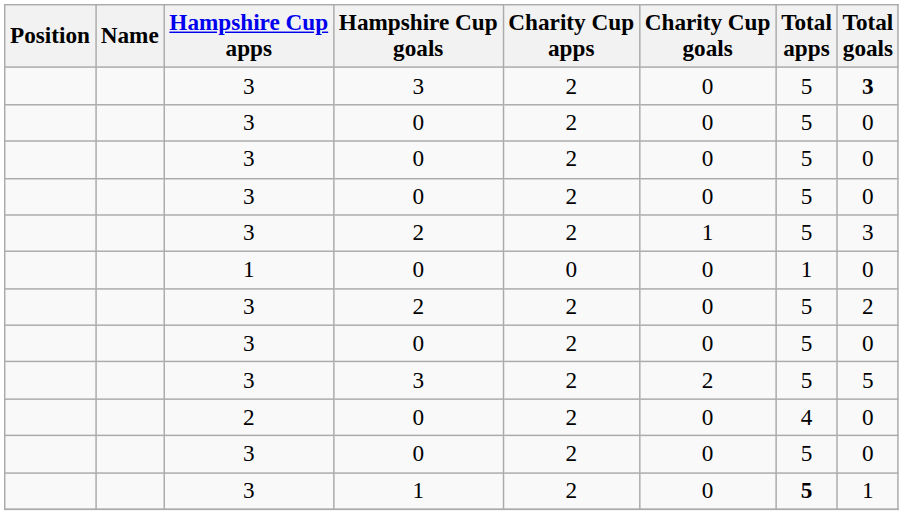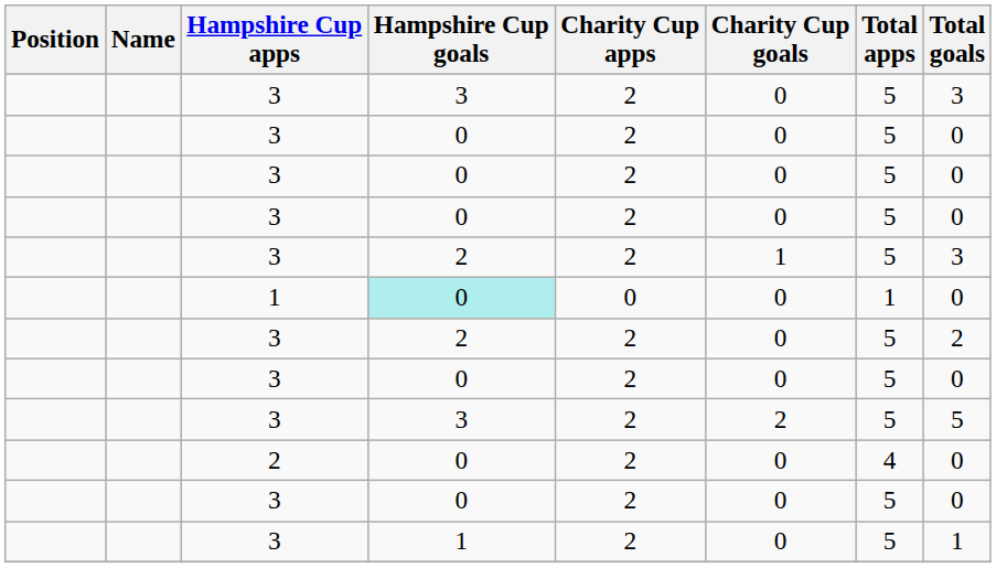row 2 | Total goals: bold -> normal
row 7 | Hampshire Cup goals: no background -> paleturquoise background
row 13 | Total apps: bold -> normal
